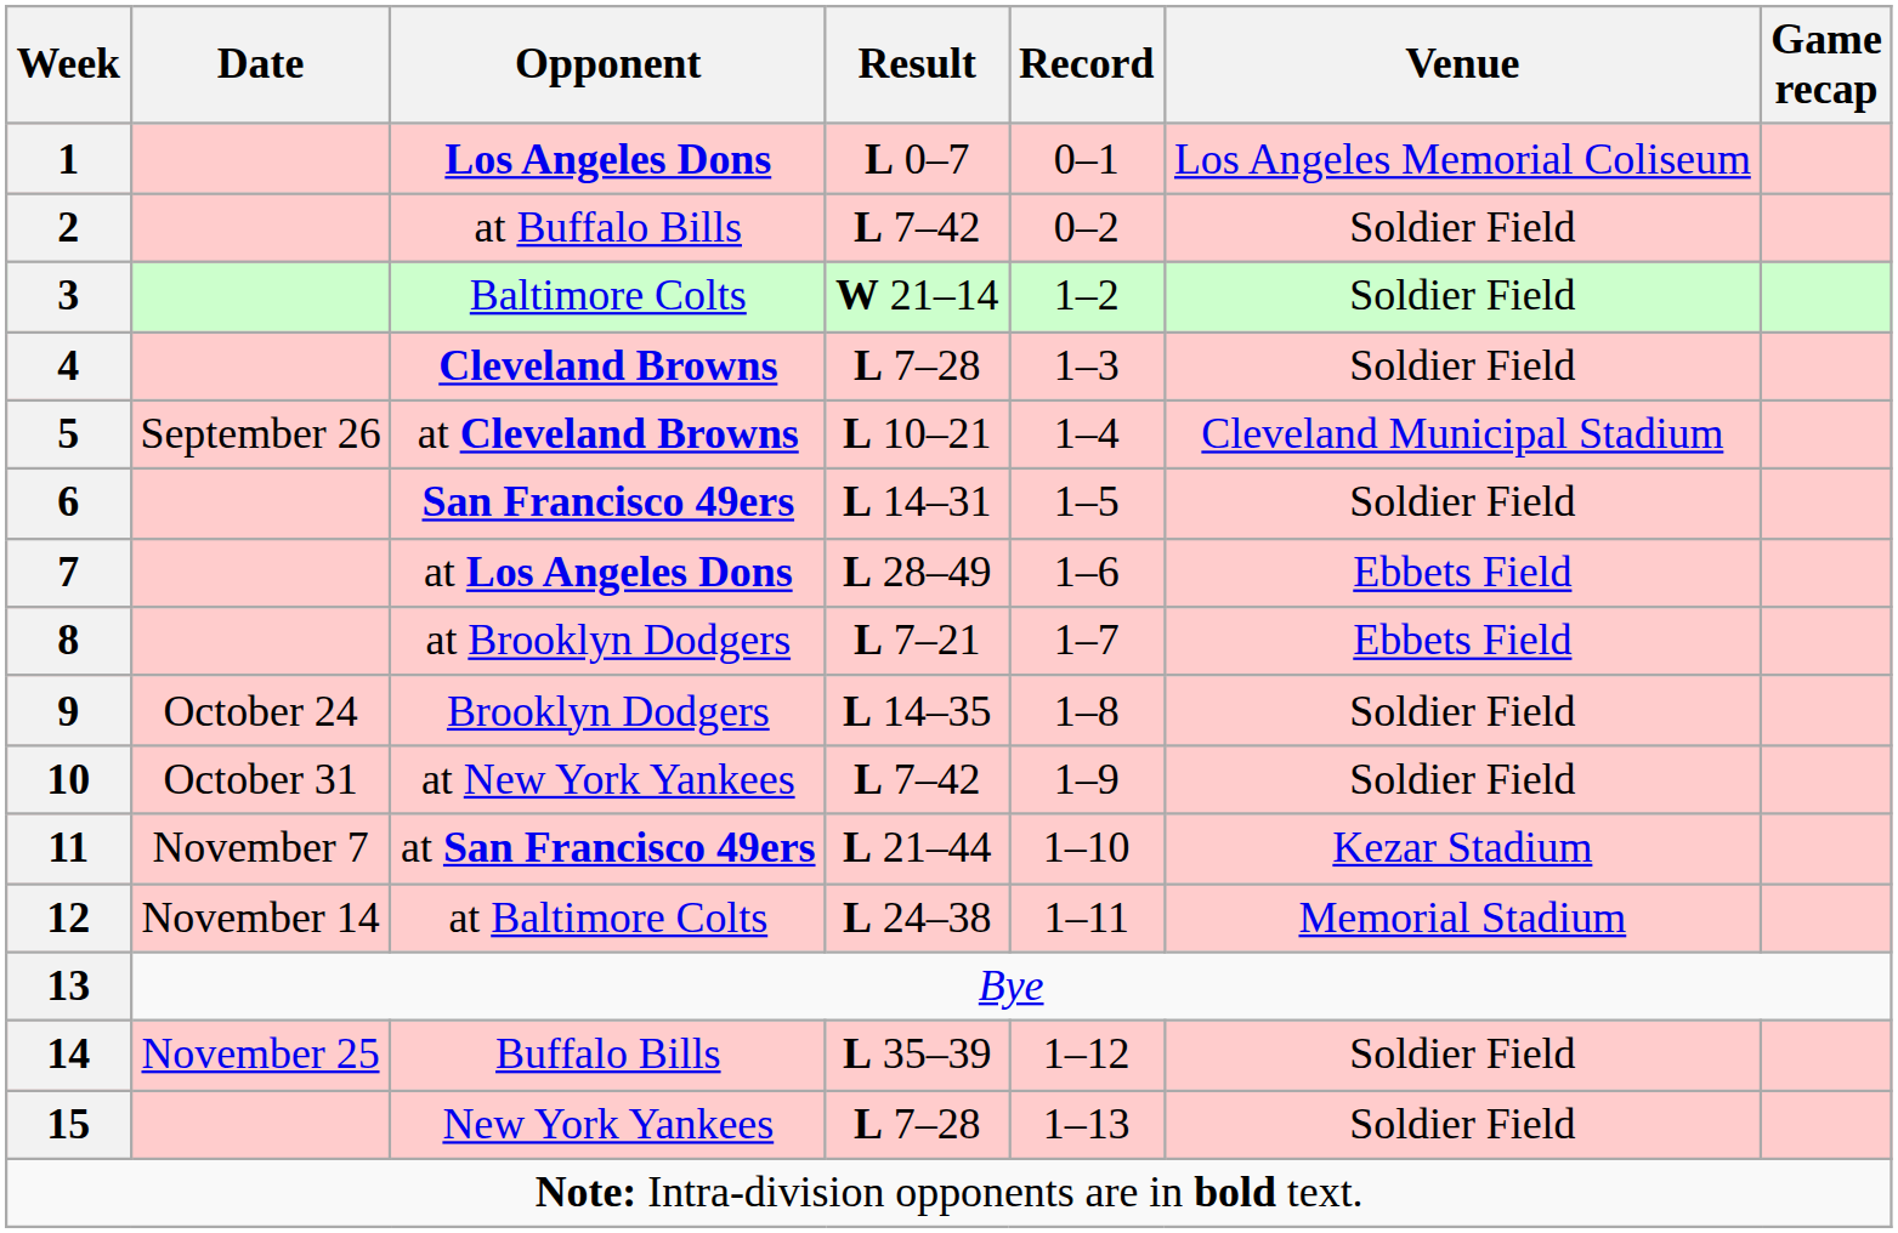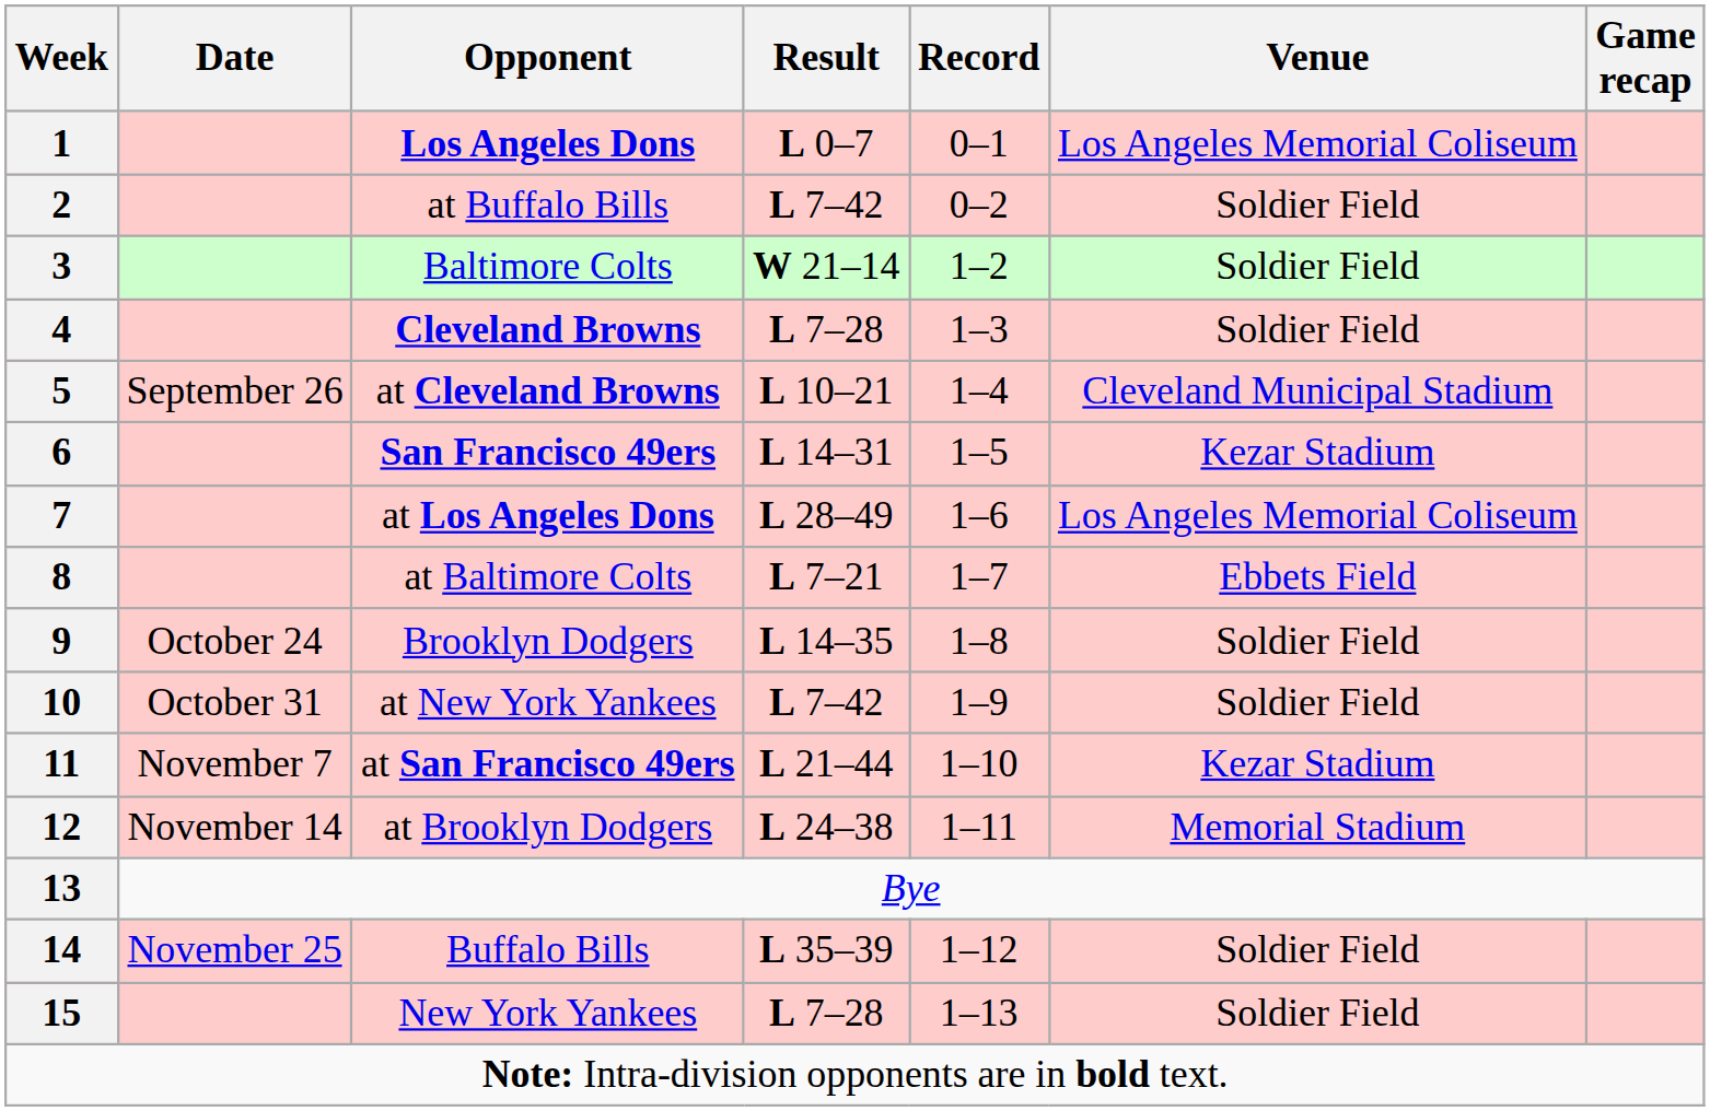6 | Venue: Soldier Field -> Kezar Stadium
7 | Venue: Ebbets Field -> Los Angeles Memorial Coliseum
8 | Opponent: at Brooklyn Dodgers -> at Baltimore Colts
12 | Opponent: at Baltimore Colts -> at Brooklyn Dodgers
